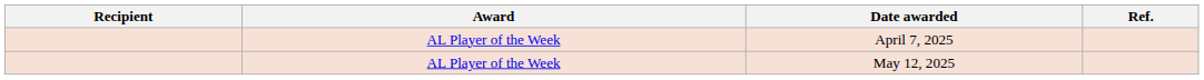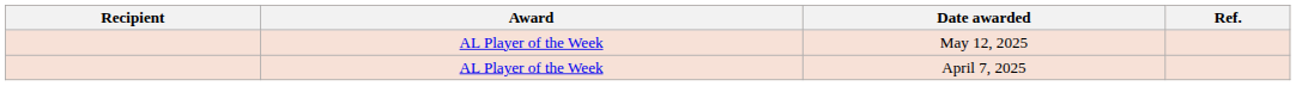rows swapped: April 7, 2025 <-> May 12, 2025
